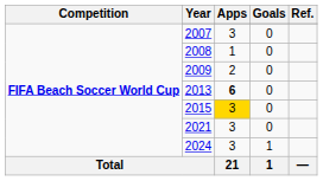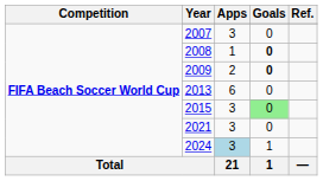2008 | Goals: normal -> bold
2009 | Goals: normal -> bold
2013 | Apps: bold -> normal
2015 | Apps: gold background -> no background
2015 | Goals: no background -> lightgreen background
2024 | Apps: no background -> lightblue background
